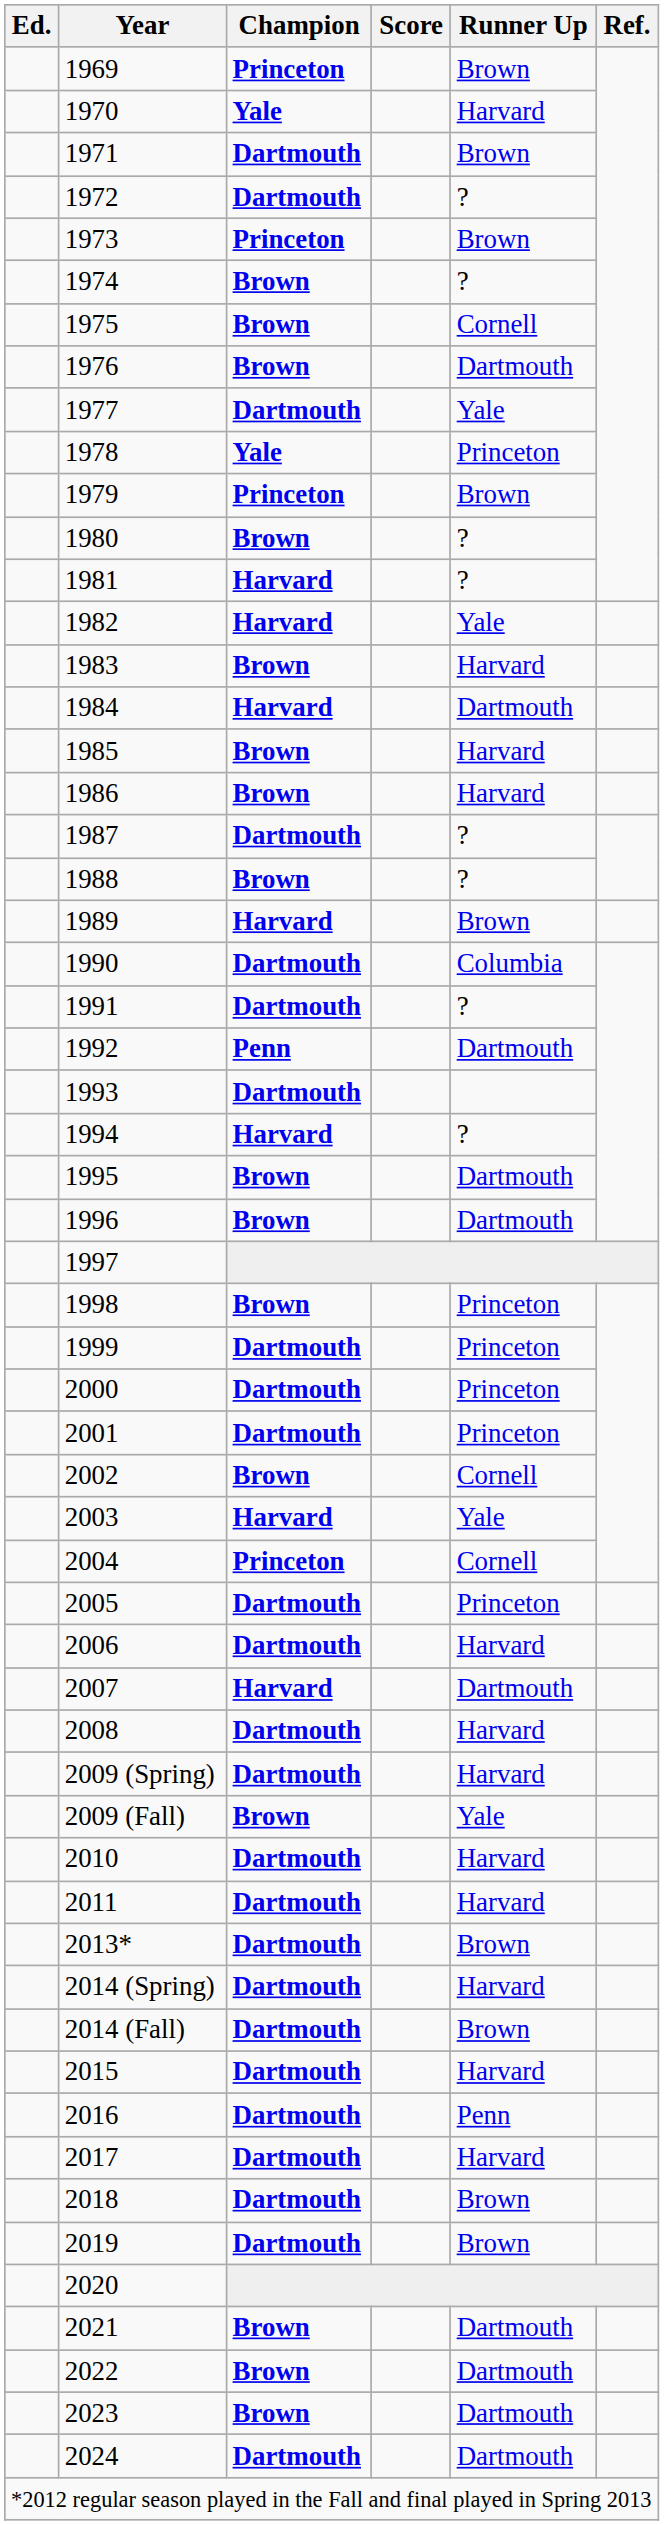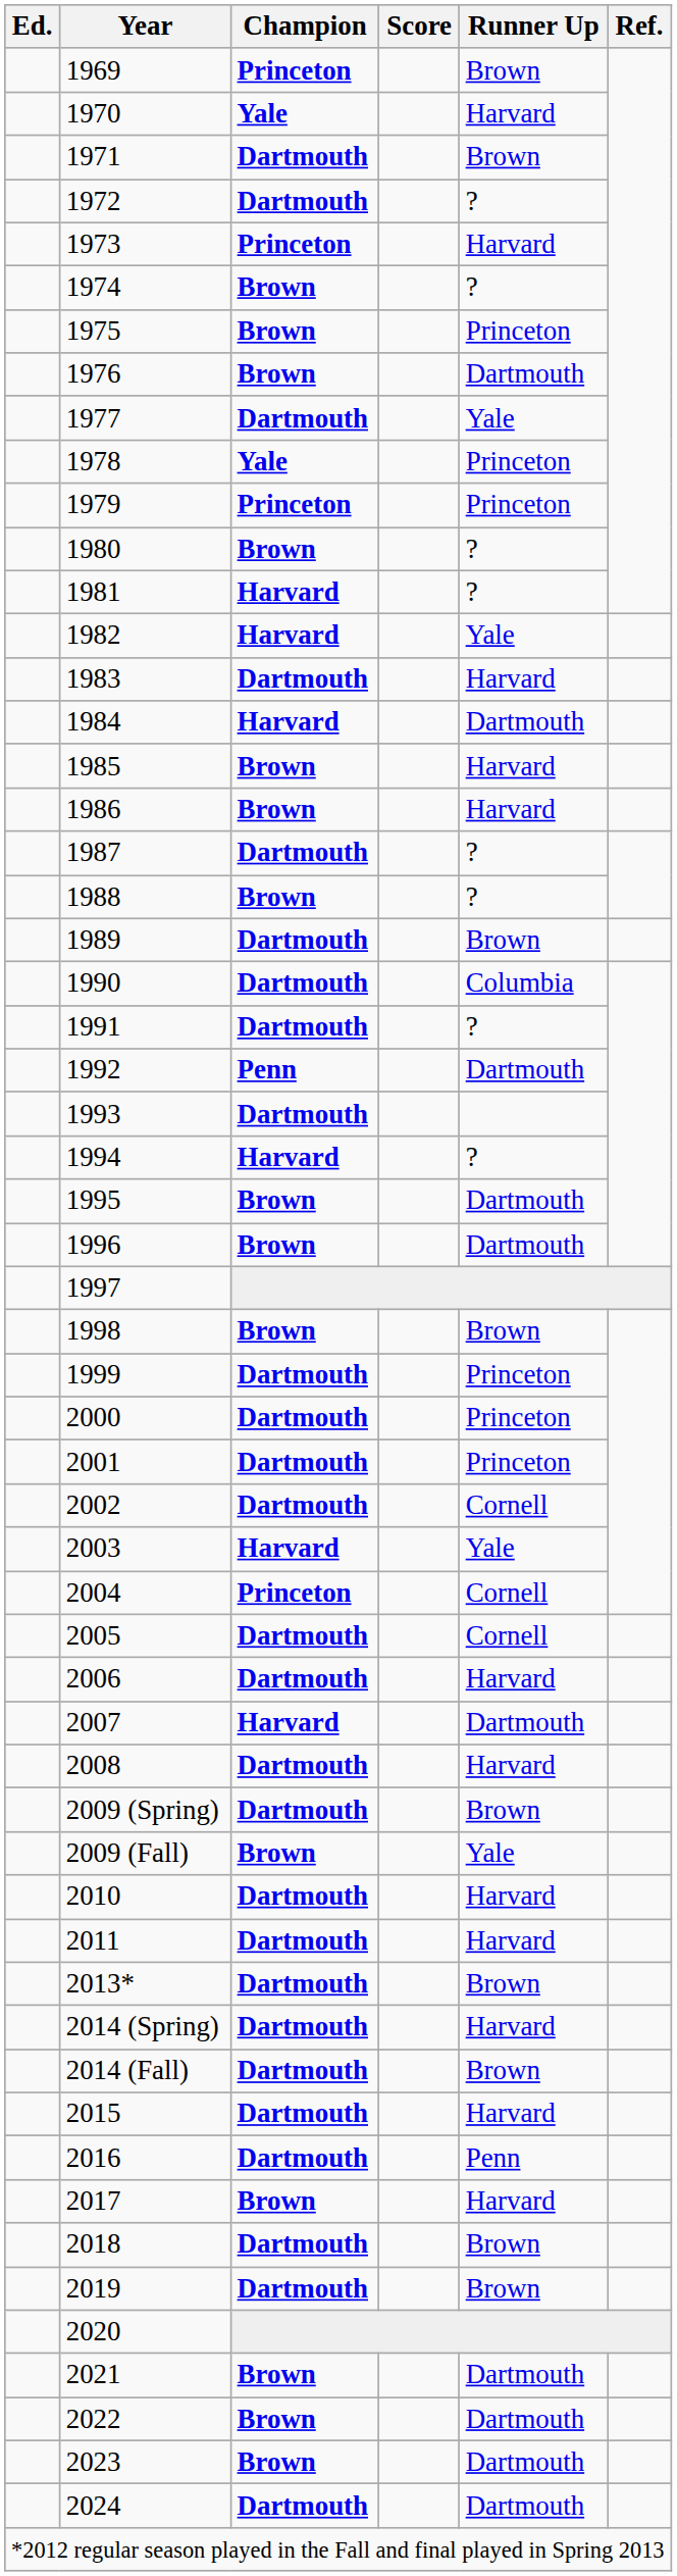1973 | Runner Up: Brown -> Harvard
1975 | Runner Up: Cornell -> Princeton
1979 | Runner Up: Brown -> Princeton
1983 | Champion: Brown -> Dartmouth
1989 | Champion: Harvard -> Dartmouth
1998 | Runner Up: Princeton -> Brown
2002 | Champion: Brown -> Dartmouth
2005 | Runner Up: Princeton -> Cornell
2009 (Spring) | Runner Up: Harvard -> Brown
2017 | Champion: Dartmouth -> Brown
